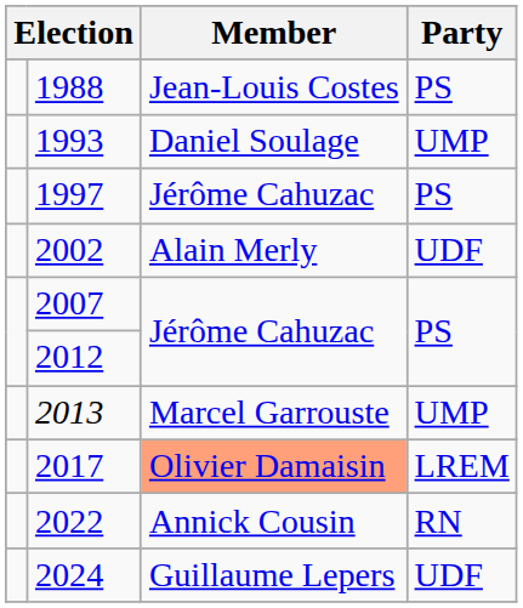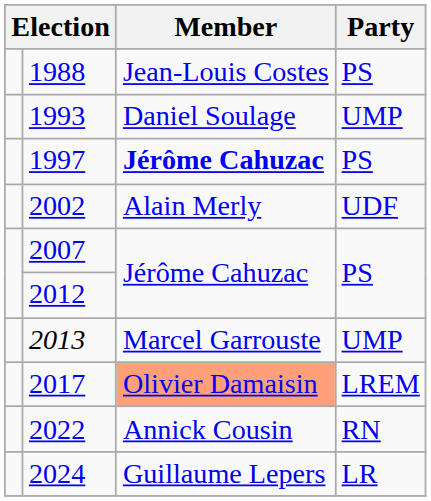1997 | Member: normal -> bold
2024 | Party: UDF -> LR
